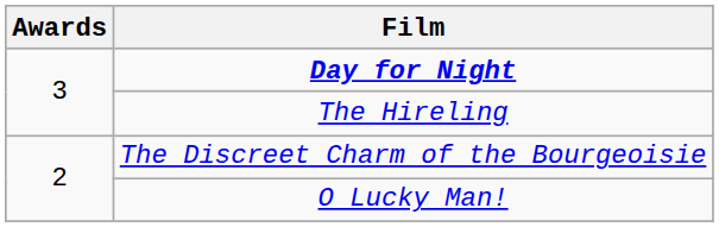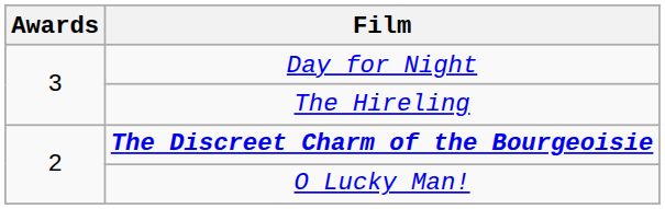Day for Night | Film: bold -> normal
The Discreet Charm of the Bourgeoisie | Film: normal -> bold
